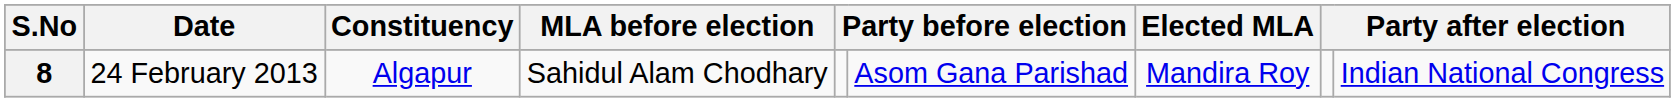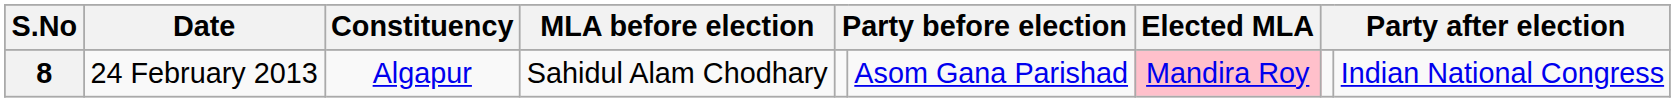8 | Elected MLA: no background -> pink background
